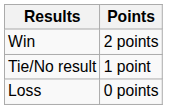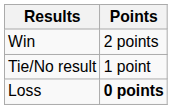Loss | Points: normal -> bold
